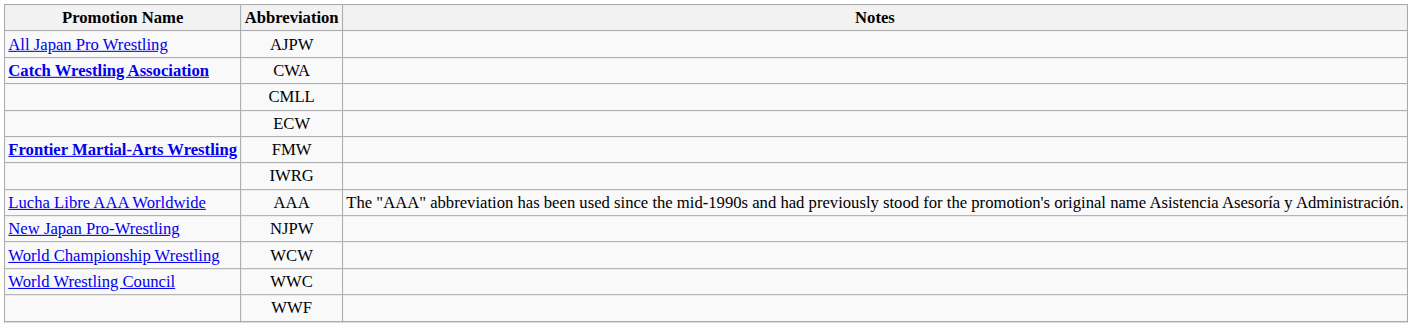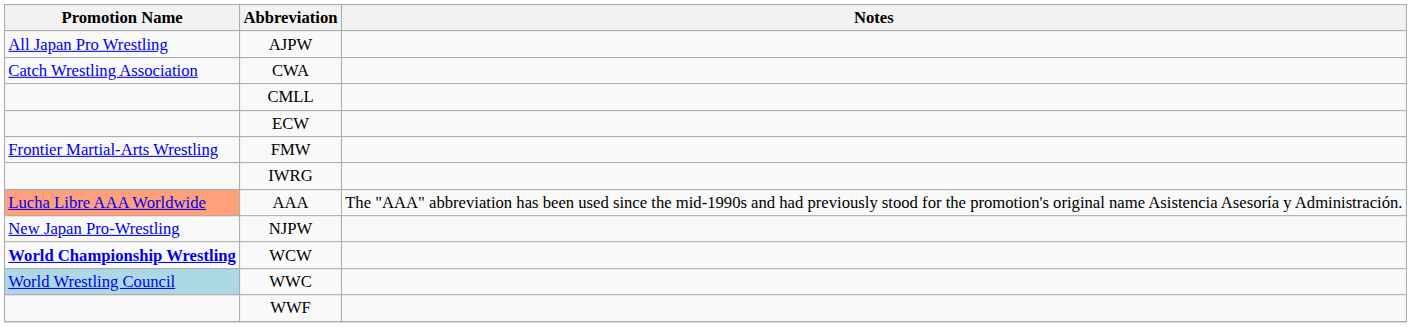CWA | Promotion Name: bold -> normal
FMW | Promotion Name: bold -> normal
AAA | Promotion Name: no background -> lightsalmon background
WCW | Promotion Name: normal -> bold
WWC | Promotion Name: no background -> lightblue background
